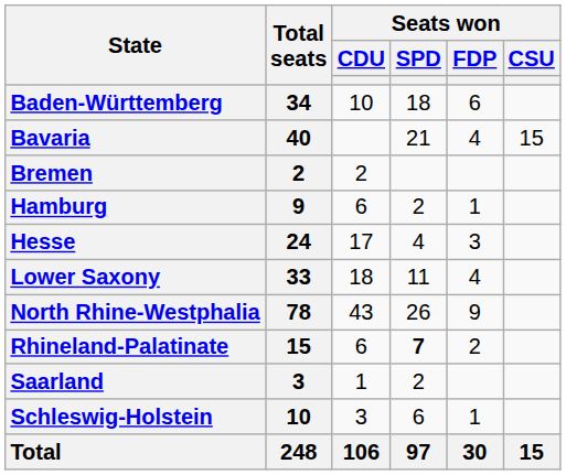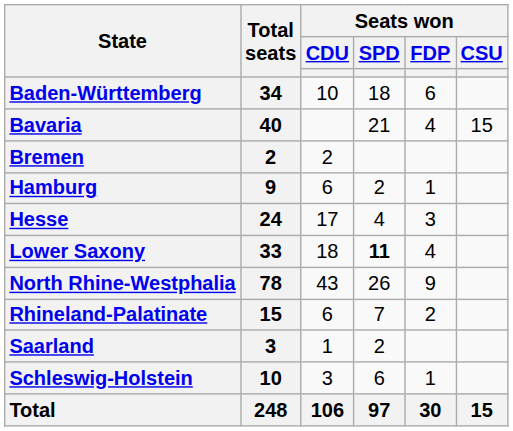Lower Saxony | Seats won / SPD: normal -> bold
Rhineland-Palatinate | Seats won / SPD: bold -> normal
